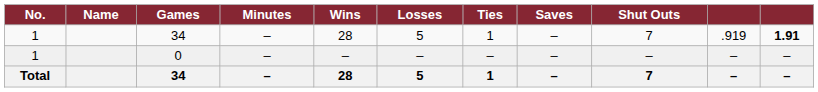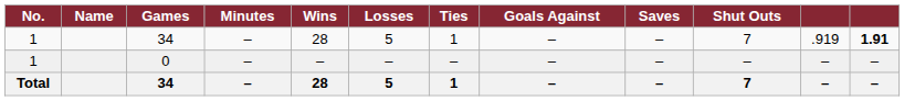+ column: Goals Against | – | – | –
